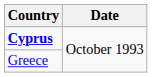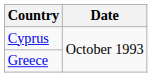Cyprus | Country: bold -> normal
